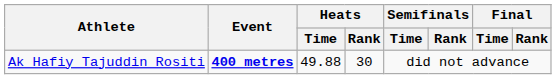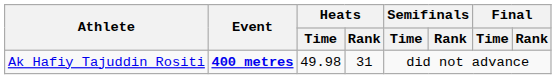Ak Hafiy Tajuddin Rositi | Heats / Time: 49.88 -> 49.98
Ak Hafiy Tajuddin Rositi | Heats / Rank: 30 -> 31
